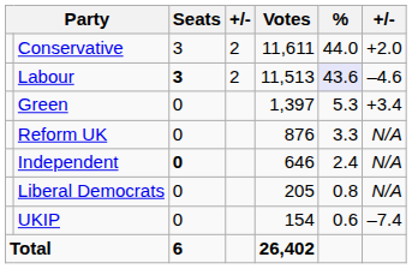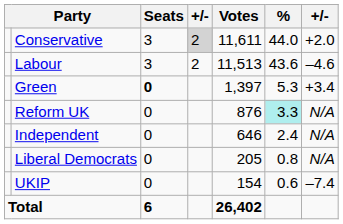Conservative | column 4: no background -> lightgrey background
Labour | Seats: bold -> normal
Labour | %: lavender background -> no background
Green | Seats: normal -> bold
Reform UK | %: no background -> paleturquoise background
Independent | Seats: bold -> normal
